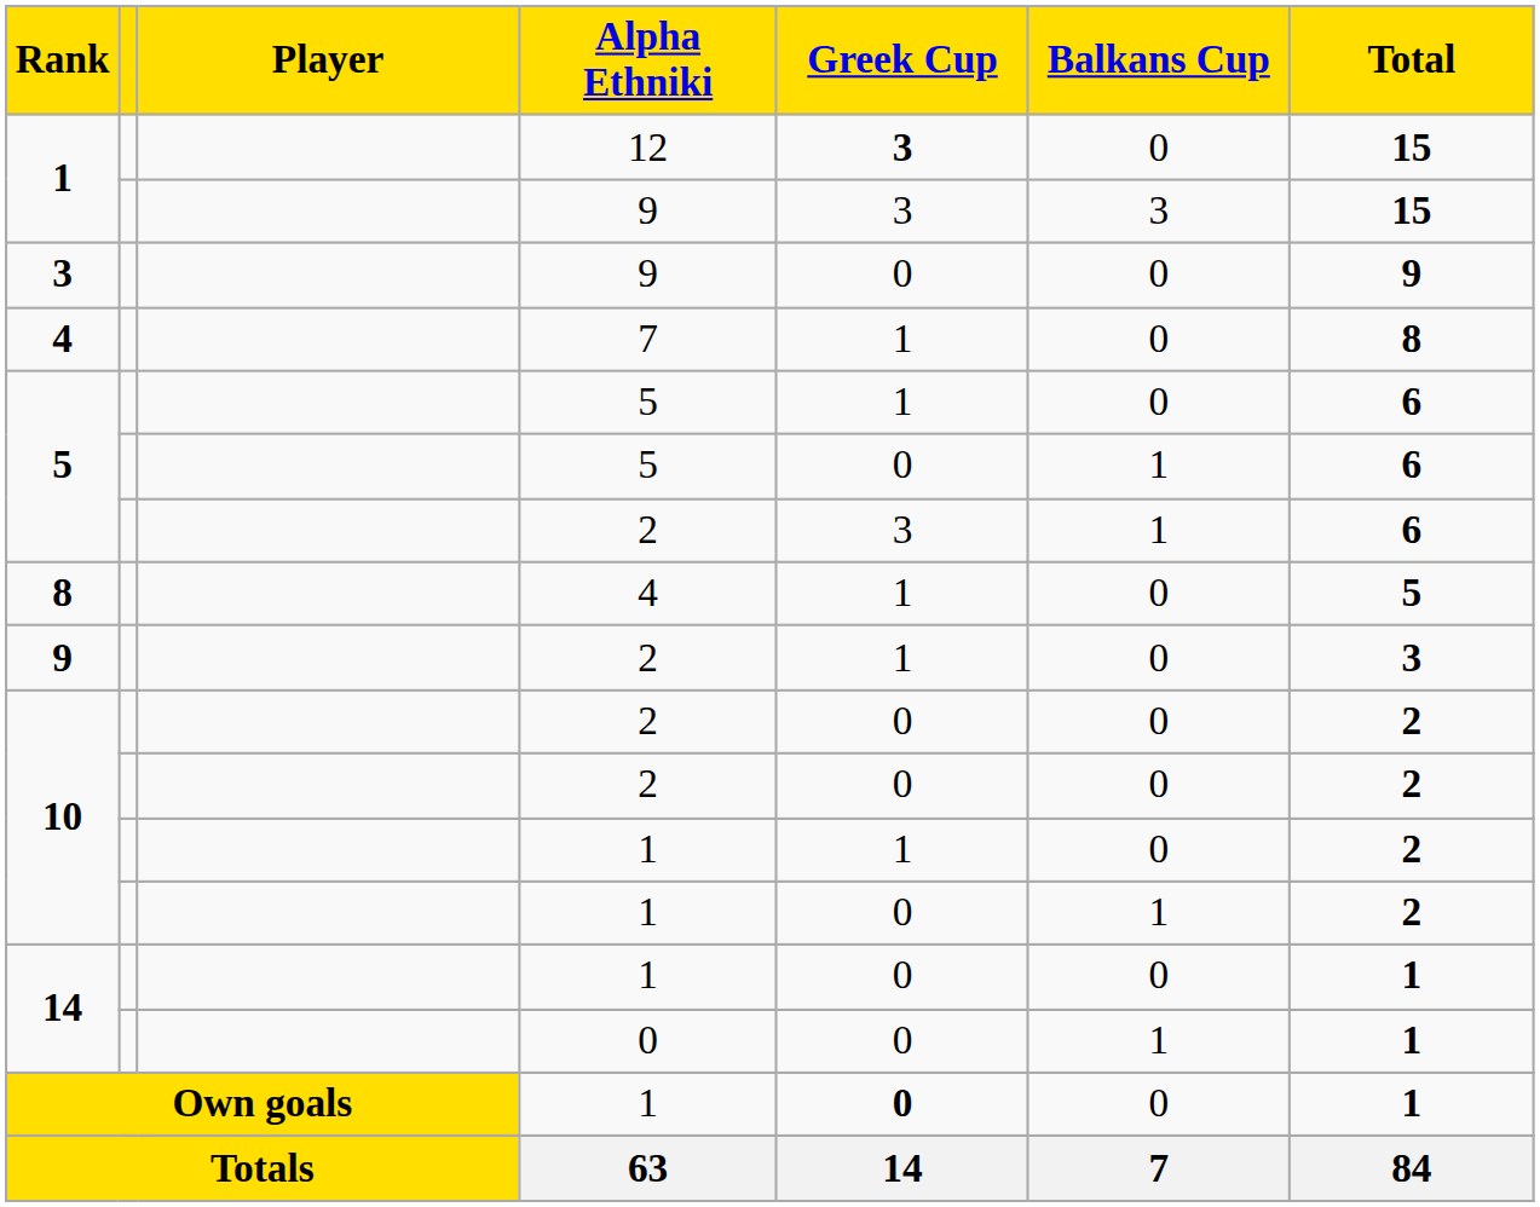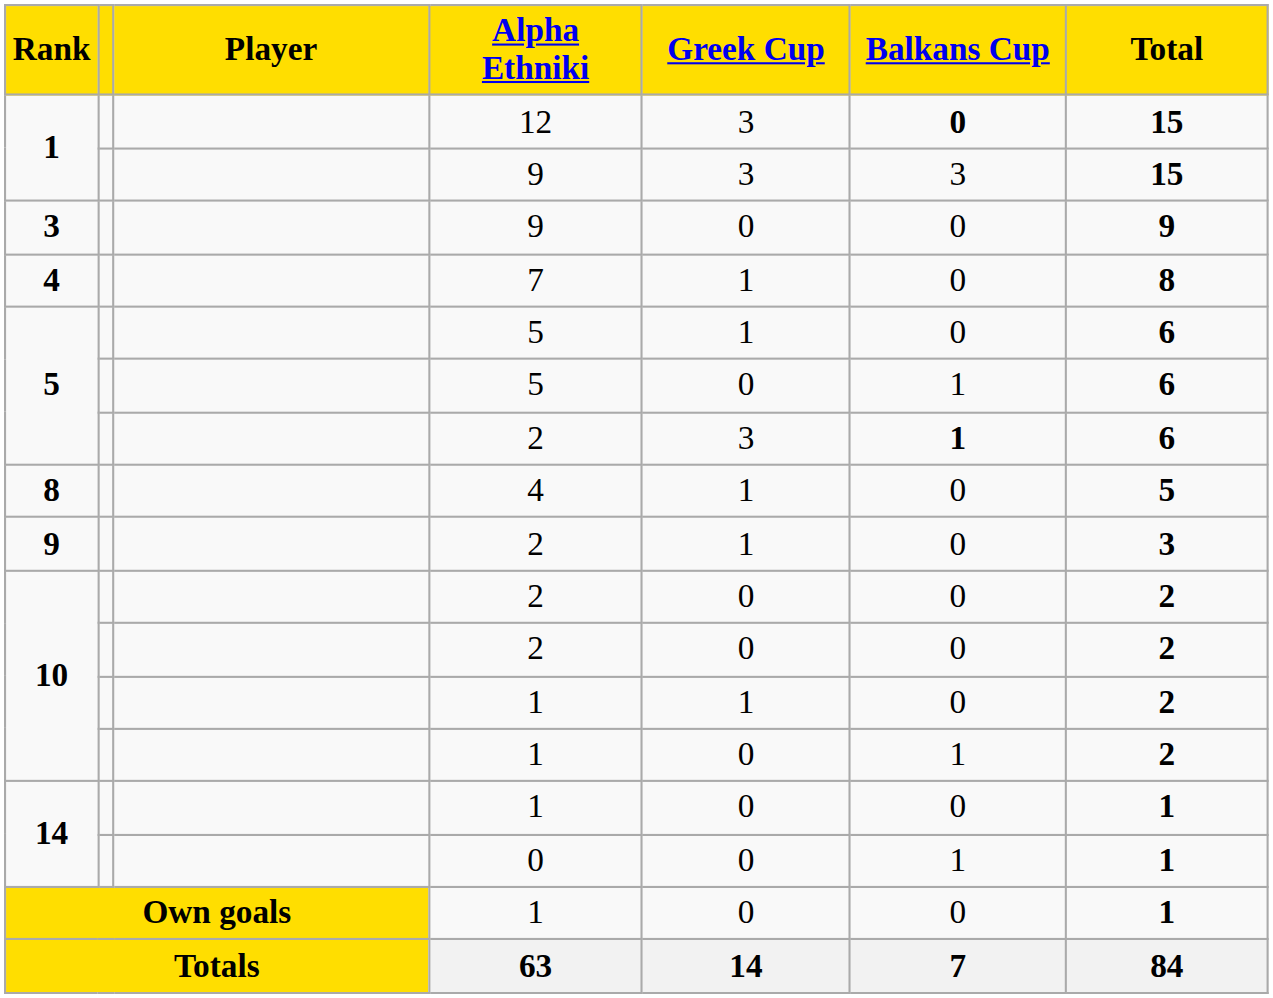1 / 12 | Greek Cup: bold -> normal
1 / 12 | Balkans Cup: normal -> bold
5 / 2 | Balkans Cup: normal -> bold
Own goals | Greek Cup: bold -> normal
